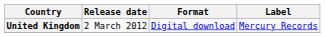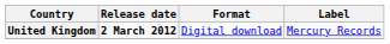United Kingdom | Release date: normal -> bold
